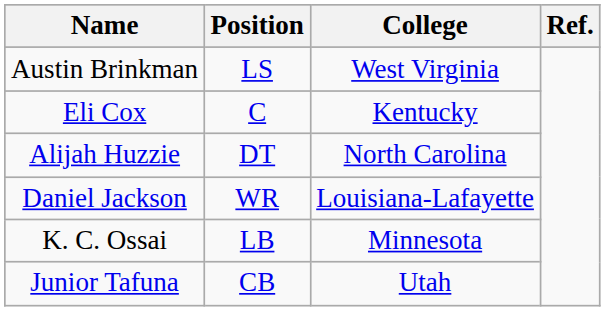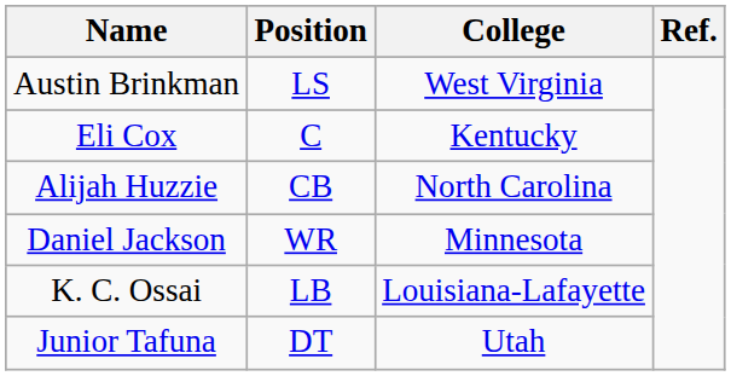Alijah Huzzie | Position: DT -> CB
Daniel Jackson | College: Louisiana-Lafayette -> Minnesota
K. C. Ossai | College: Minnesota -> Louisiana-Lafayette
Junior Tafuna | Position: CB -> DT
